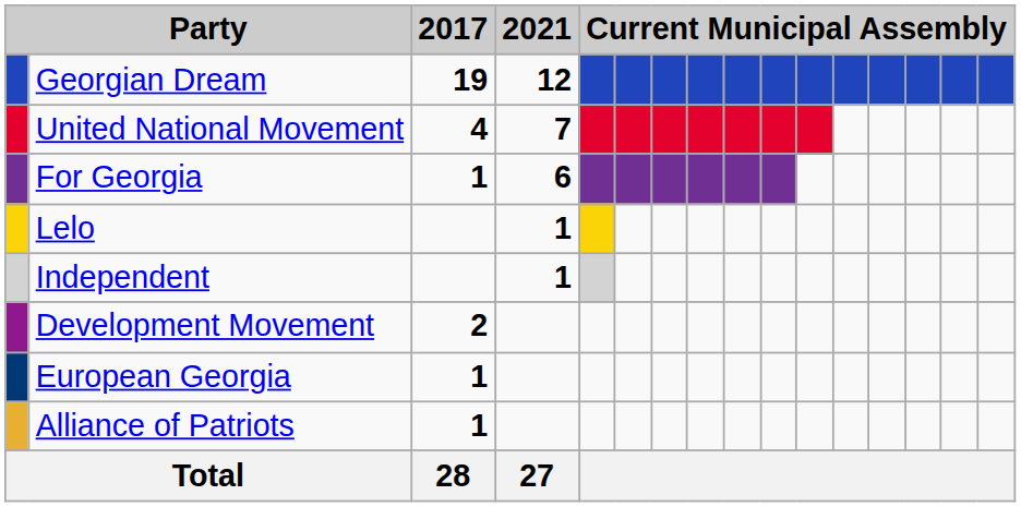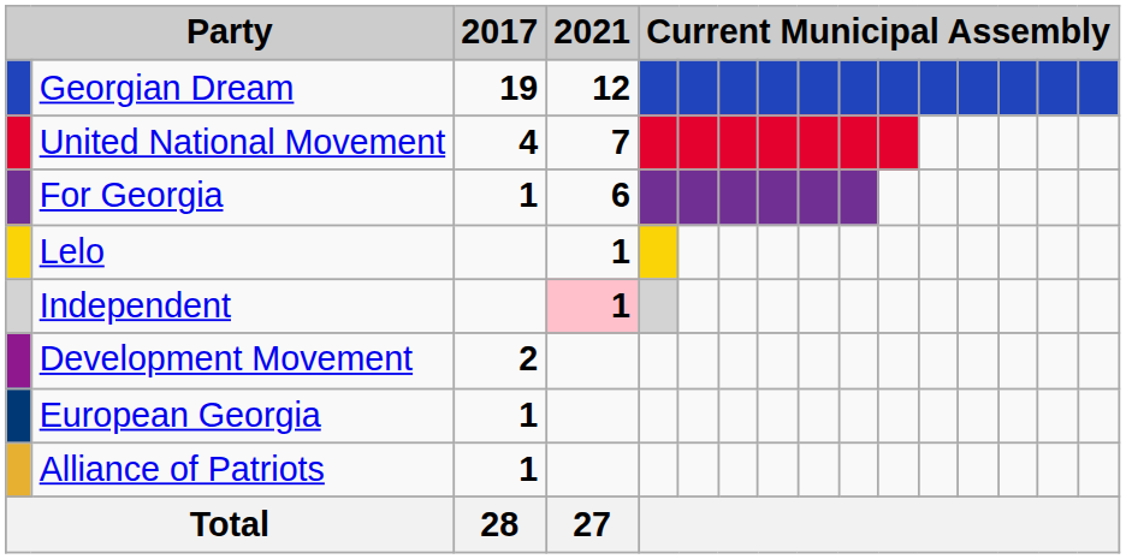Independent | 2021: no background -> pink background
